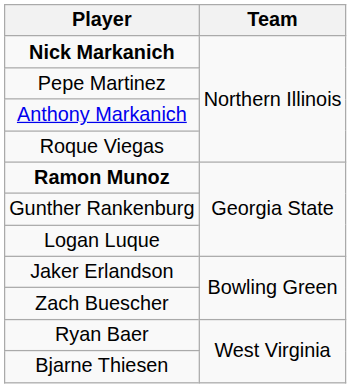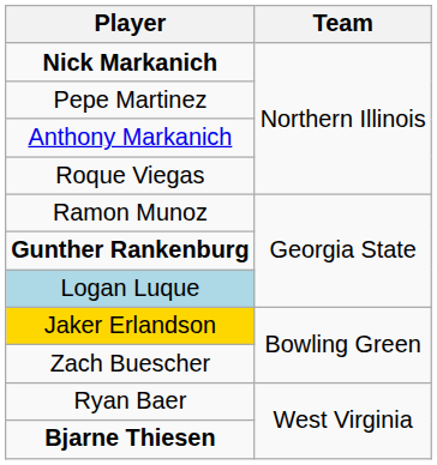Ramon Munoz | Player: bold -> normal
Gunther Rankenburg | Player: normal -> bold
Logan Luque | Player: no background -> lightblue background
Jaker Erlandson | Player: no background -> gold background
Bjarne Thiesen | Player: normal -> bold
